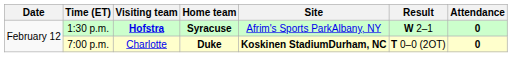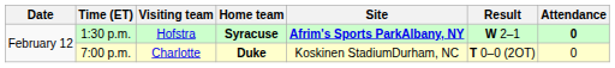1:30 p.m. | Visiting team: bold -> normal
1:30 p.m. | Site: normal -> bold
7:00 p.m. | Site: bold -> normal
7:00 p.m. | Attendance: bold -> normal
